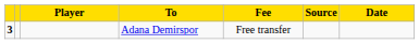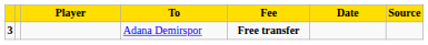columns swapped: Date <-> Source
Adana Demirspor | Fee: normal -> bold
